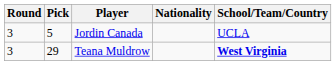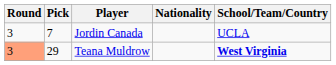Jordin Canada | Pick: 5 -> 7
Teana Muldrow | Round: no background -> lightsalmon background
